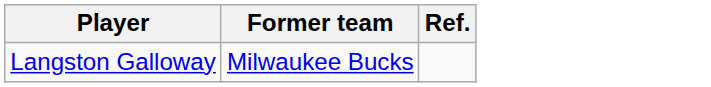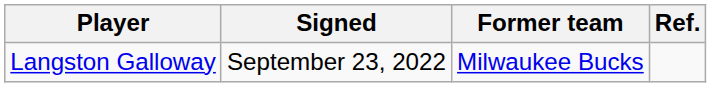+ column: Signed | September 23, 2022
